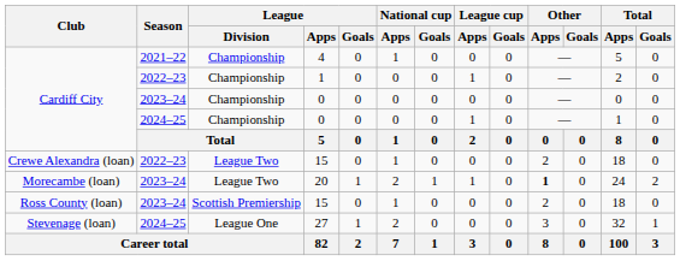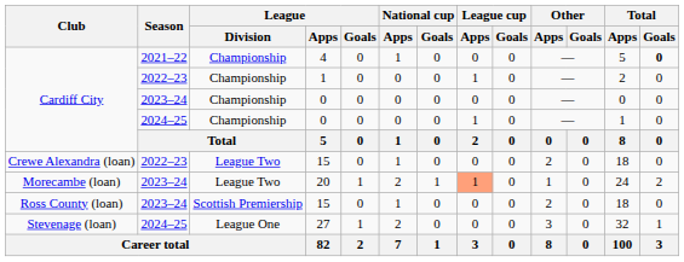4 | Total / Goals: normal -> bold
20 | League cup / Apps: no background -> lightsalmon background
20 | Other / Apps: bold -> normal
